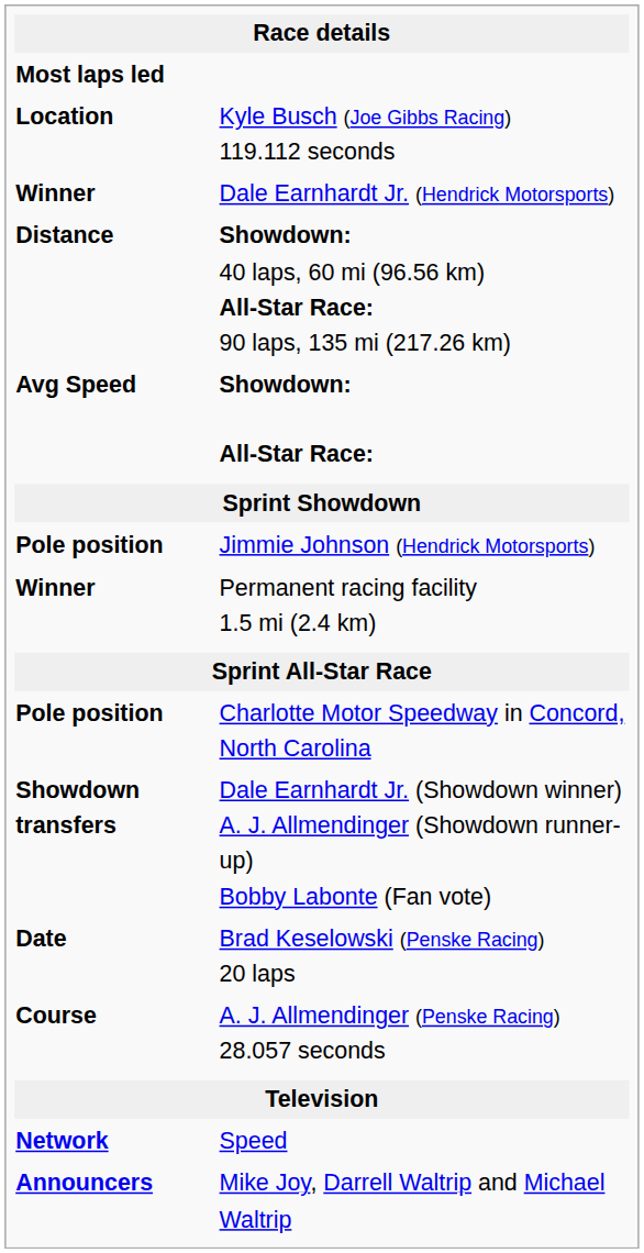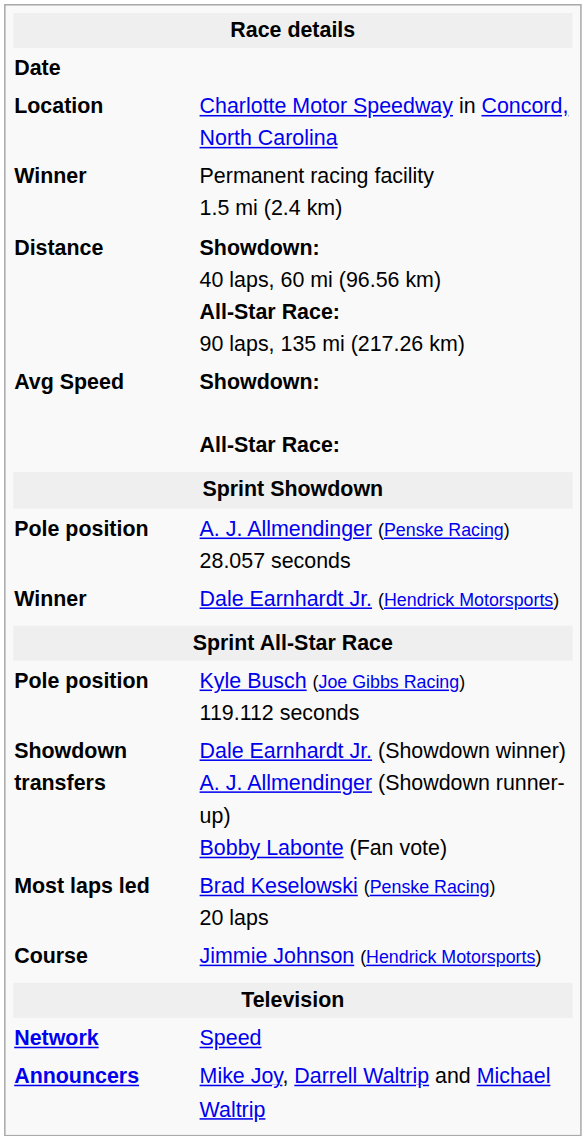row 2 | column 1: Most laps led -> Date
row 3 | column 2: Kyle Busch (Joe Gibbs Racing) 119.112 seconds -> Charlotte Motor Speedway in Concord, North Carolina
row 4 | column 2: Dale Earnhardt Jr. (Hendrick Motorsports) -> Permanent racing facility 1.5 mi (2.4 km)
row 8 | column 2: Jimmie Johnson (Hendrick Motorsports) -> A. J. Allmendinger (Penske Racing) 28.057 seconds
row 9 | column 2: Permanent racing facility 1.5 mi (2.4 km) -> Dale Earnhardt Jr. (Hendrick Motorsports)
row 11 | column 2: Charlotte Motor Speedway in Concord, North Carolina -> Kyle Busch (Joe Gibbs Racing) 119.112 seconds
row 13 | column 1: Date -> Most laps led
row 14 | column 2: A. J. Allmendinger (Penske Racing) 28.057 seconds -> Jimmie Johnson (Hendrick Motorsports)
